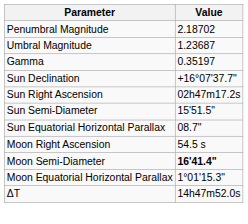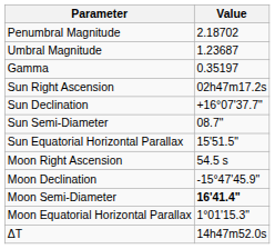rows swapped: Sun Right Ascension <-> Sun Declination
Sun Semi-Diameter | Value: 15'51.5" -> 08.7"
Sun Equatorial Horizontal Parallax | Value: 08.7" -> 15'51.5"
+ row: Moon Declination | -15°47'45.9"
